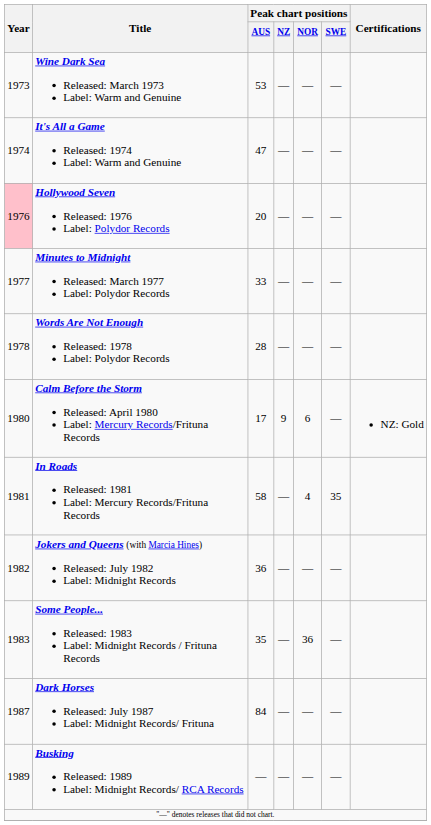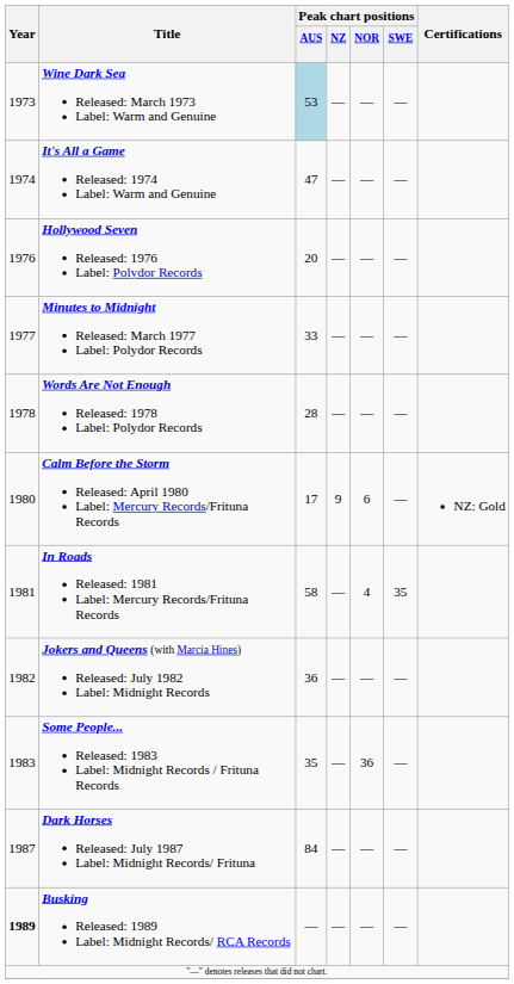Wine Dark Sea Released: March 1973 Label: Warm and Genuine | Peak chart positions / AUS: no background -> lightblue background
Hollywood Seven Released: 1976 Label: Polydor Records | Year: pink background -> no background
Busking Released: 1989 Label: Midnight Records/ RCA Records | Year: normal -> bold
